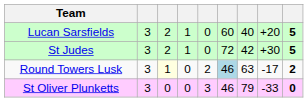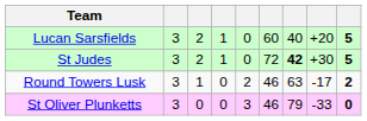St Judes | column 7: normal -> bold
Round Towers Lusk | column 3: lightyellow background -> no background
Round Towers Lusk | column 6: lightblue background -> no background
